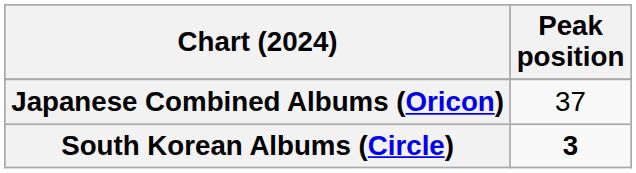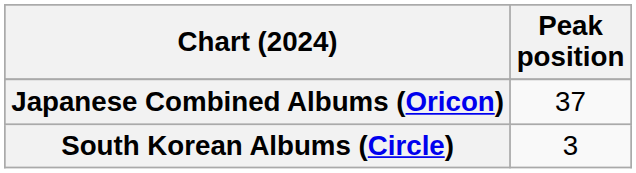South Korean Albums (Circle) | Peak position: bold -> normal
